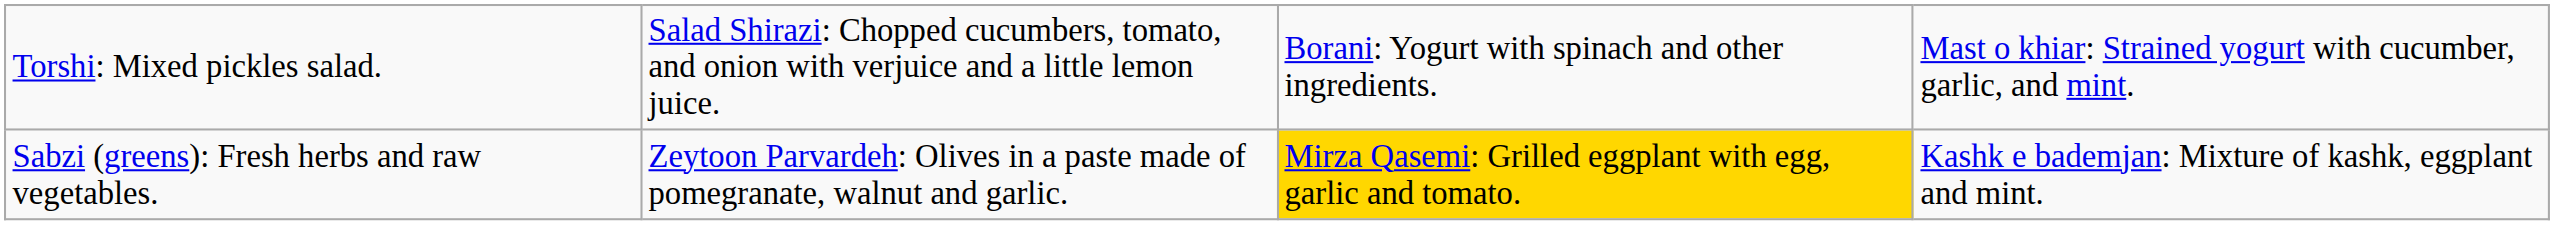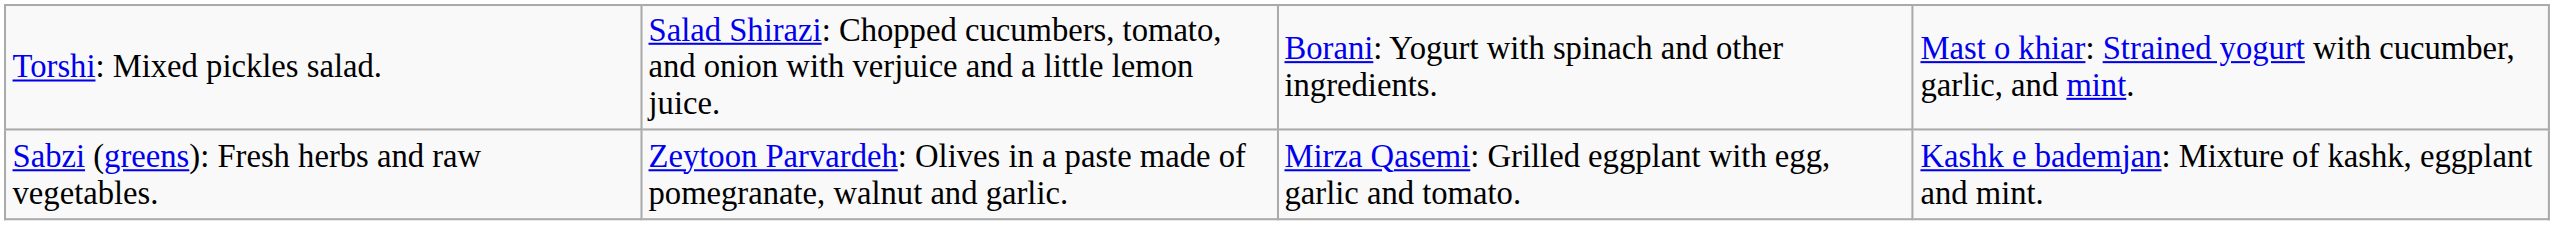Sabzi (greens): Fresh herbs and raw vegetables. | column 3: gold background -> no background
